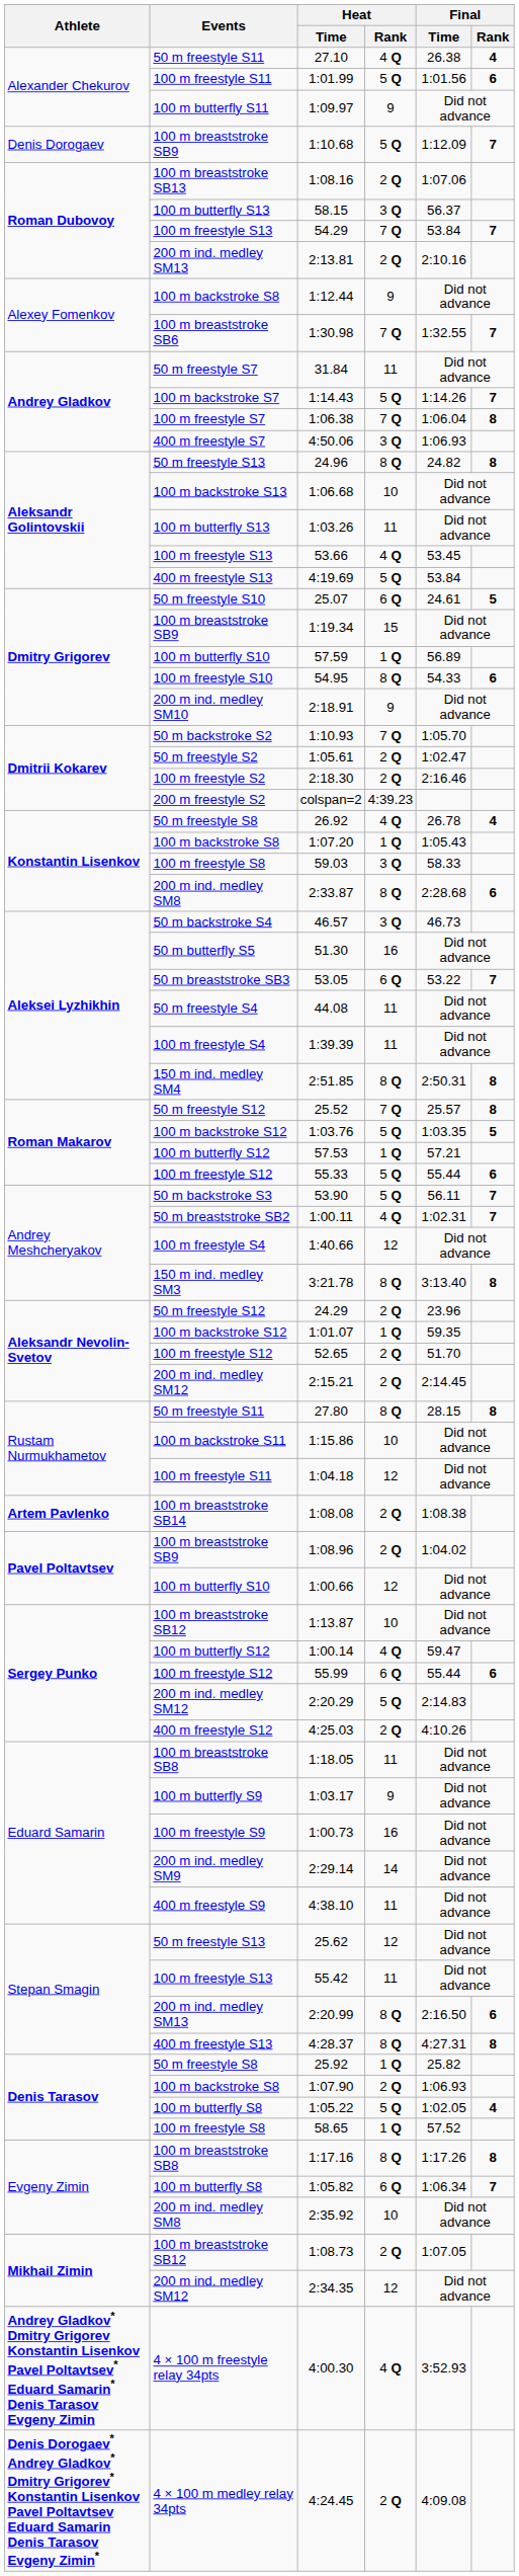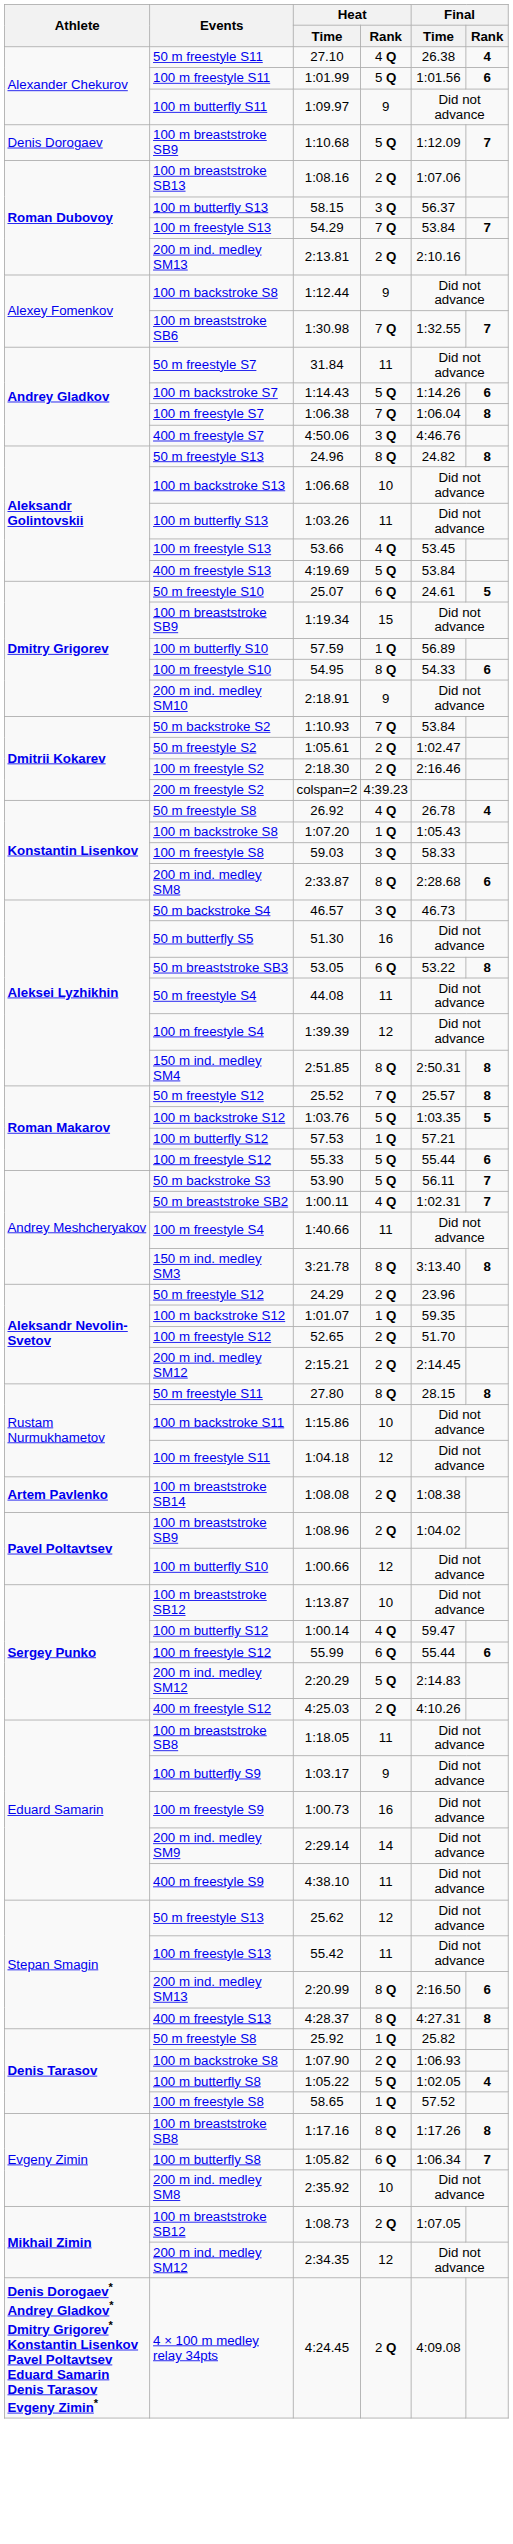1:14.43 | Final / Rank: 7 -> 6
4:50.06 | Final / Time: 1:06.93 -> 4:46.76
1:10.93 | Final / Time: 1:05.70 -> 53.84
53.05 | Final / Rank: 7 -> 8
1:39.39 | Heat / Rank: 11 -> 12
1:40.66 | Heat / Rank: 12 -> 11
- row: Andrey Gladkov* Dmitry Grigorev Konstantin Lisenkov Pavel Poltavtsev* Eduard Samarin* Denis Tarasov Evgeny Zimin | 4 × 100 m freestyle relay 34pts | 4:00.30 | 4 Q | 3:52.93
